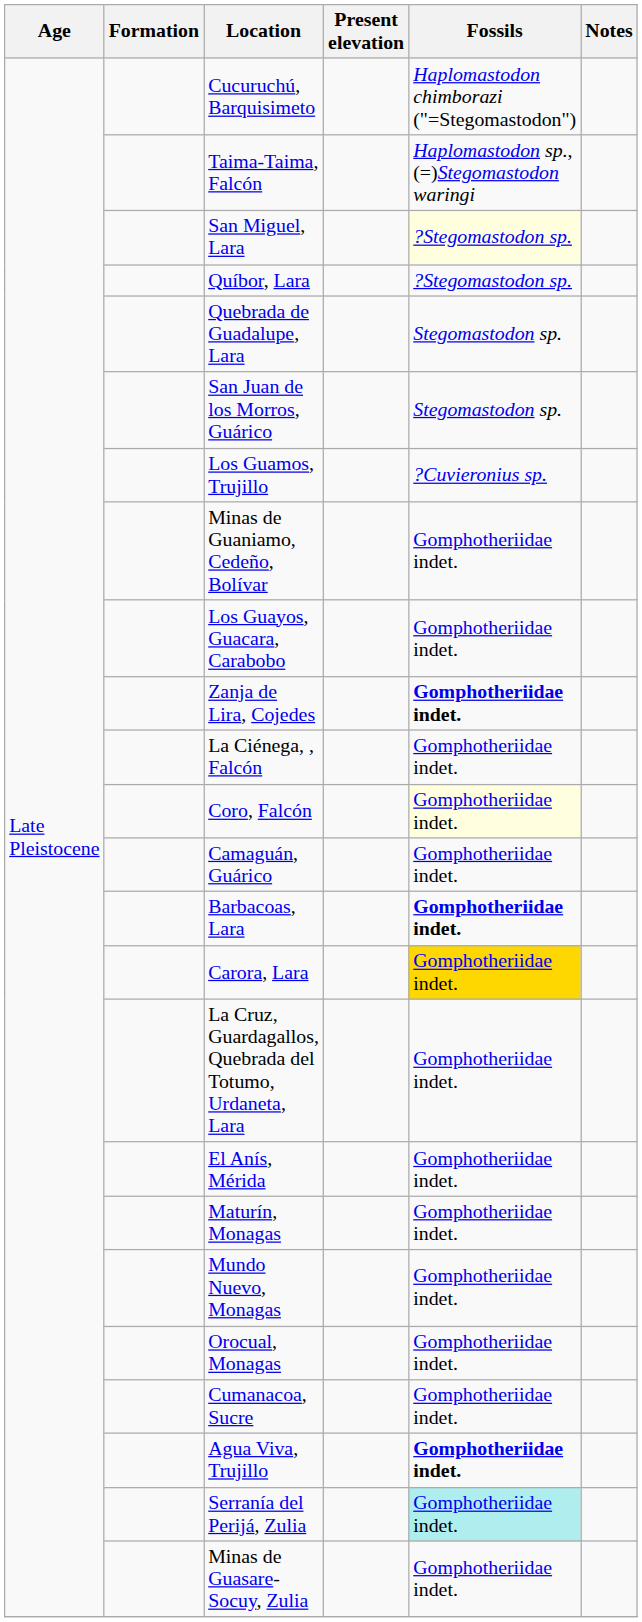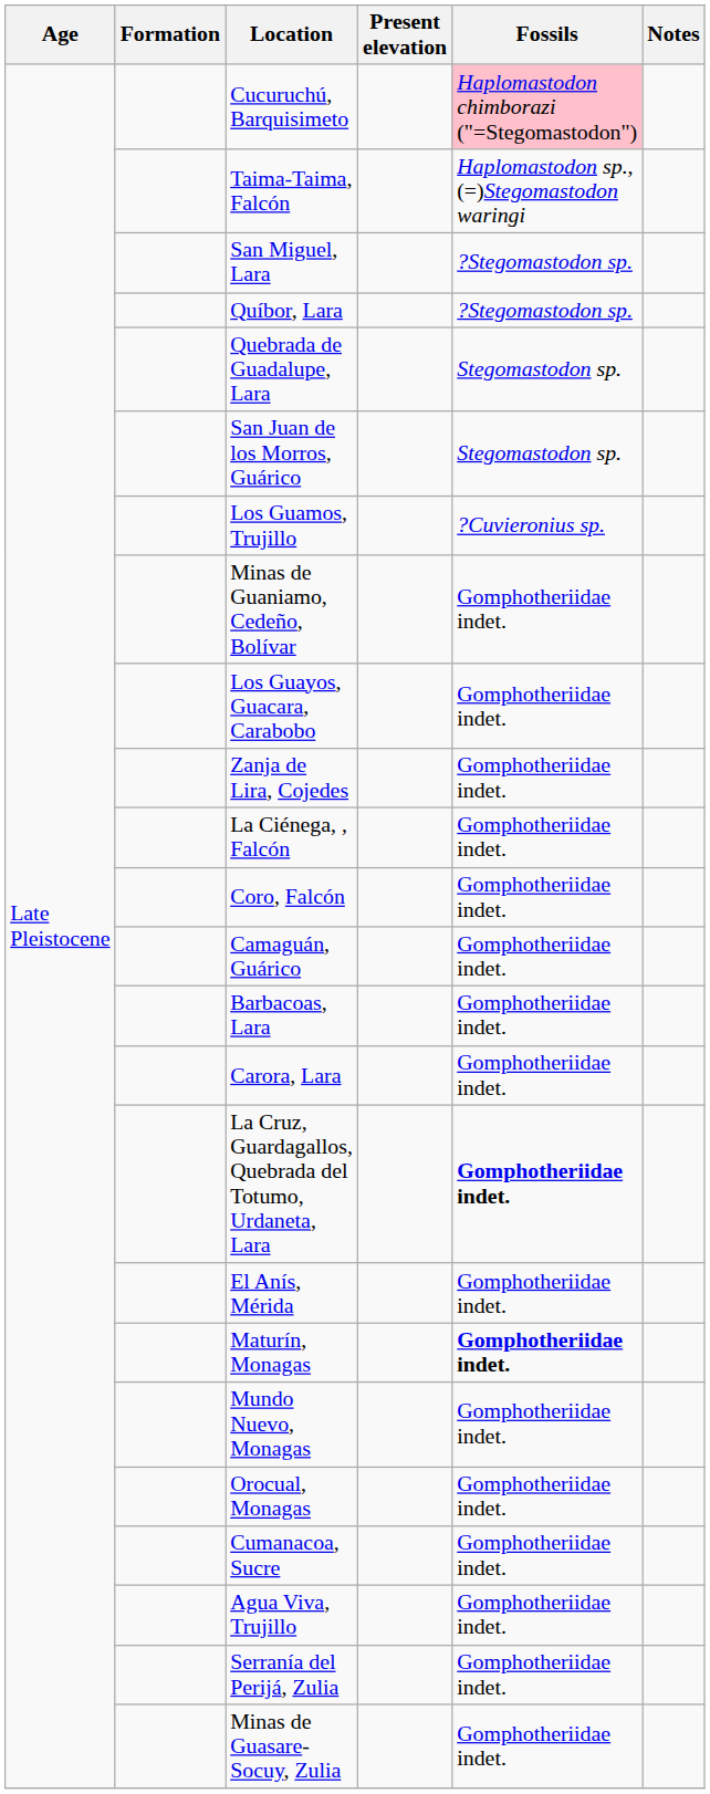Cucuruchú, Barquisimeto | Fossils: no background -> pink background
San Miguel, Lara | Fossils: lightyellow background -> no background
Zanja de Lira, Cojedes | Fossils: bold -> normal
Coro, Falcón | Fossils: lightyellow background -> no background
Barbacoas, Lara | Fossils: bold -> normal
Carora, Lara | Fossils: gold background -> no background
La Cruz, Guardagallos, Quebrada del Totumo, Urdaneta, Lara | Fossils: normal -> bold
Maturín, Monagas | Fossils: normal -> bold
Agua Viva, Trujillo | Fossils: bold -> normal
Serranía del Perijá, Zulia | Fossils: paleturquoise background -> no background
